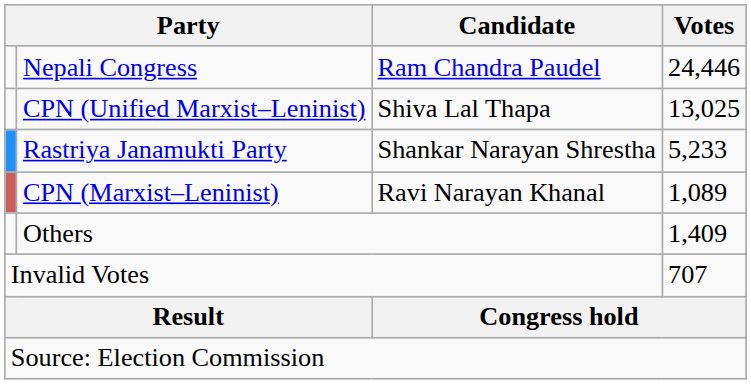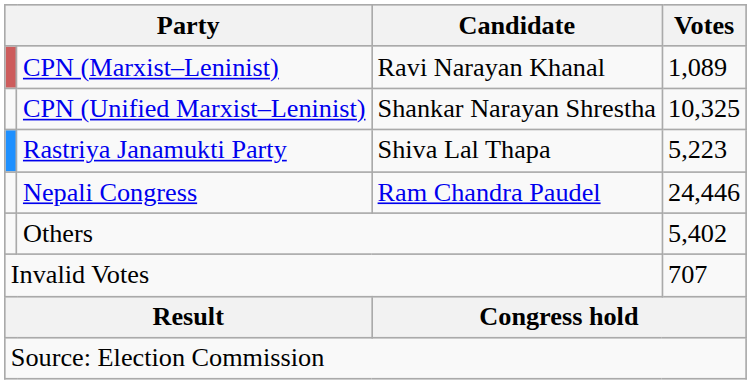rows swapped: Nepali Congress <-> CPN (Marxist–Leninist)
CPN (Unified Marxist–Leninist) | Candidate: Shiva Lal Thapa -> Shankar Narayan Shrestha
CPN (Unified Marxist–Leninist) | Votes: 13,025 -> 10,325
Rastriya Janamukti Party | Candidate: Shankar Narayan Shrestha -> Shiva Lal Thapa
Rastriya Janamukti Party | Votes: 5,233 -> 5,223
Others | Votes: 1,409 -> 5,402
